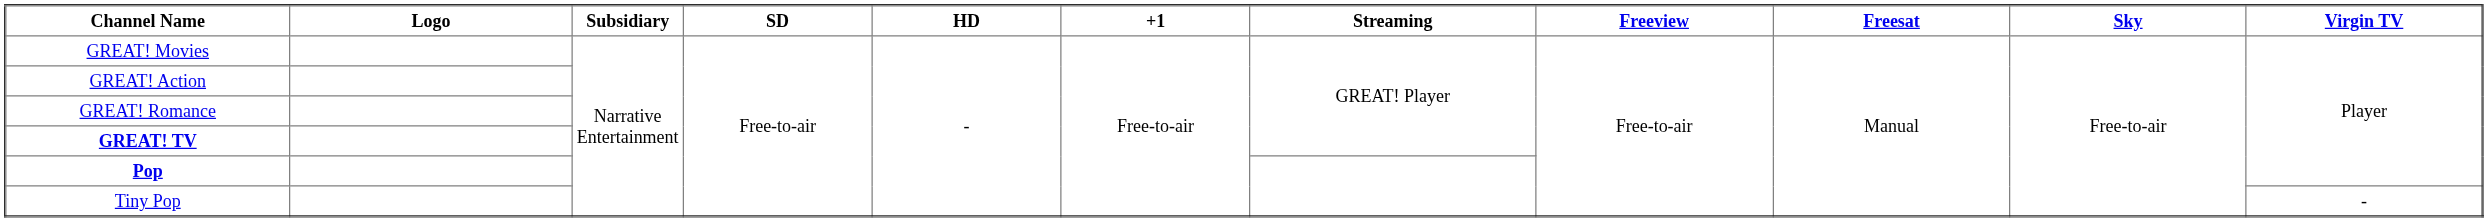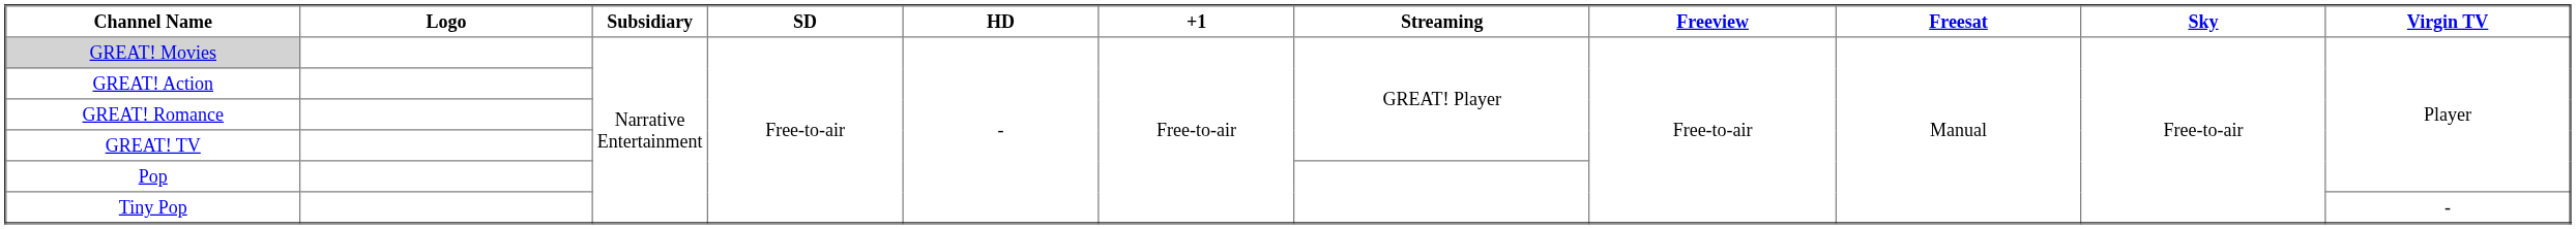GREAT! Movies | Channel Name: no background -> lightgrey background
GREAT! TV | Channel Name: bold -> normal
Pop | Channel Name: bold -> normal
